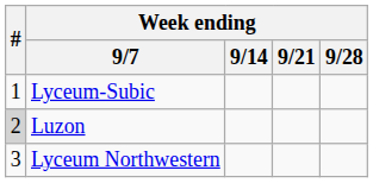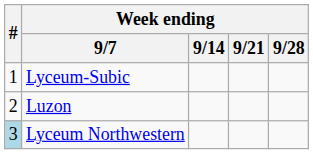Luzon | #: lightgrey background -> no background
Lyceum Northwestern | #: no background -> lightblue background
